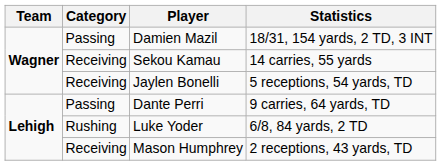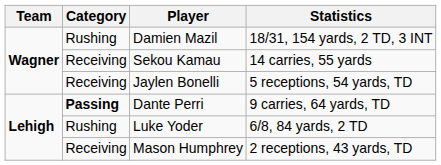Damien Mazil | Category: Passing -> Rushing
Dante Perri | Category: normal -> bold
